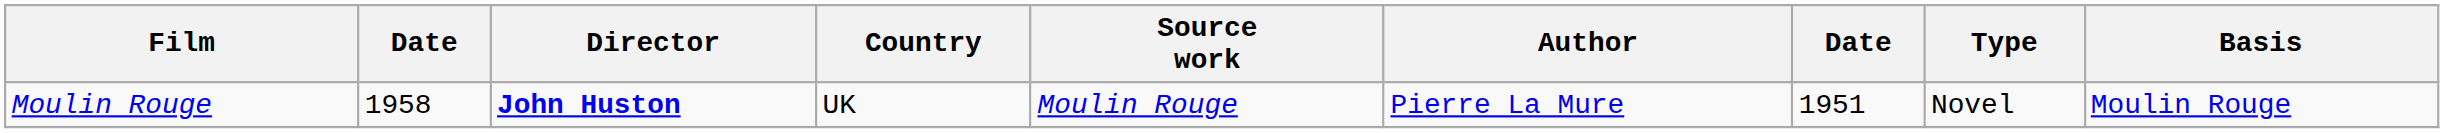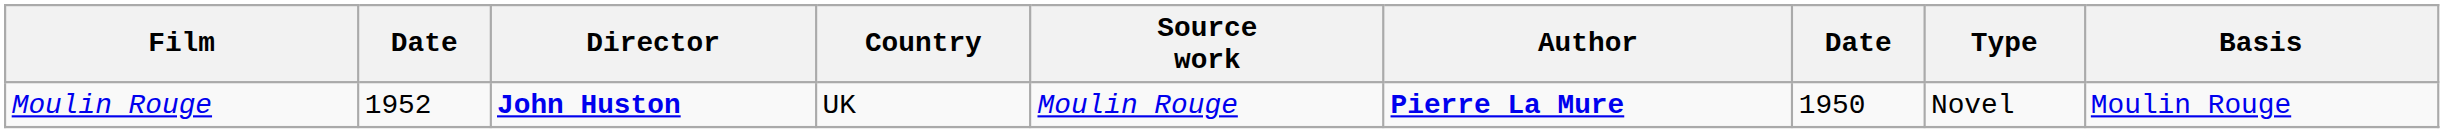row 2 | column 2: 1958 -> 1952
row 2 | Author: normal -> bold
row 2 | column 7: 1951 -> 1950
